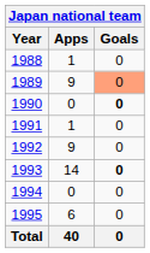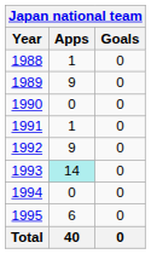1989 | Goals: lightsalmon background -> no background
1990 | Goals: bold -> normal
1993 | Apps: no background -> paleturquoise background
1993 | Goals: bold -> normal
